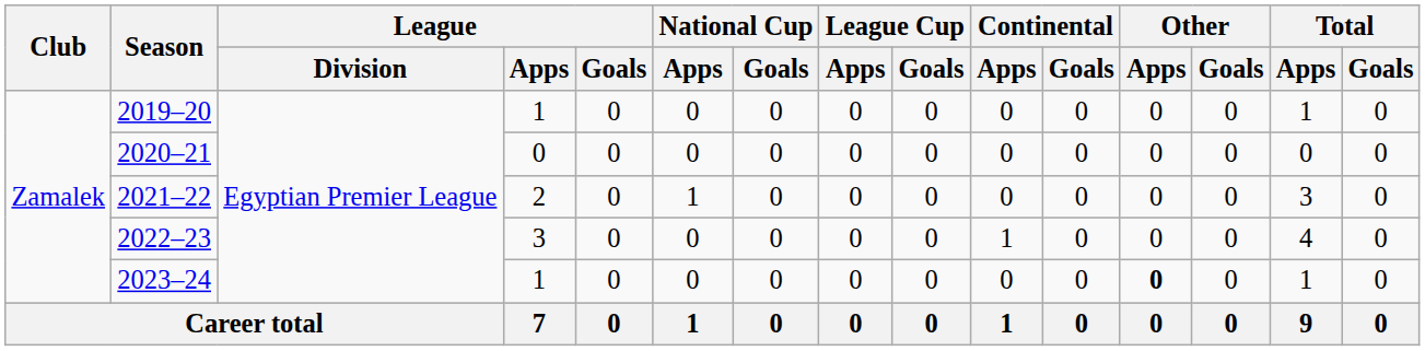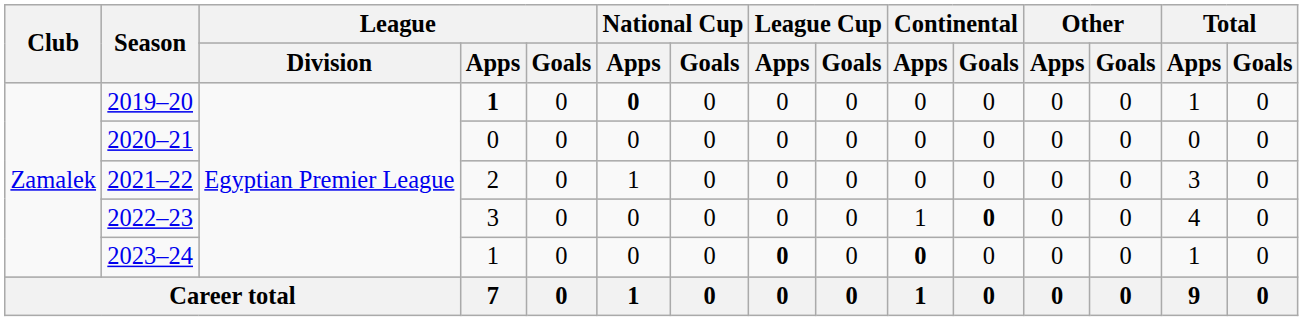2019–20 | League / Apps: normal -> bold
2019–20 | National Cup / Apps: normal -> bold
2022–23 | Continental / Goals: normal -> bold
2023–24 | League Cup / Apps: normal -> bold
2023–24 | Continental / Apps: normal -> bold
2023–24 | Other / Apps: bold -> normal
